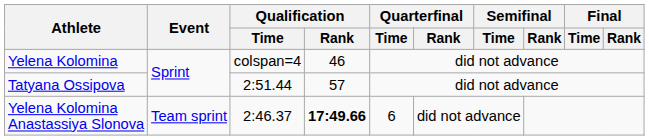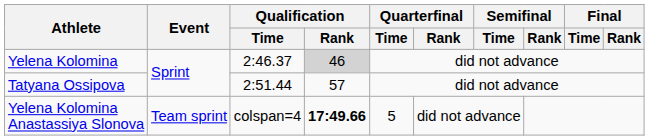Yelena Kolomina | Qualification / Time: colspan=4 -> 2:46.37
Yelena Kolomina | Qualification / Rank: no background -> lightgrey background
Yelena Kolomina Anastassiya Slonova | Qualification / Time: 2:46.37 -> colspan=4
Yelena Kolomina Anastassiya Slonova | Quarterfinal / Time: 6 -> 5
